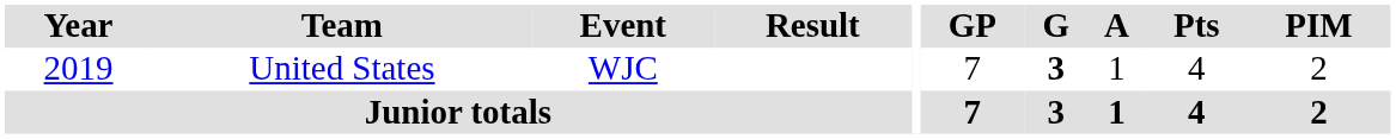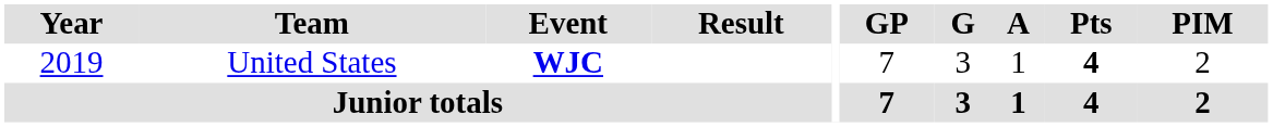United States | Event: normal -> bold
United States | G: bold -> normal
United States | Pts: normal -> bold
